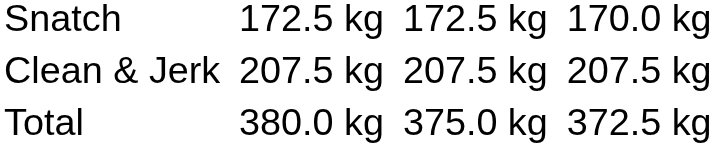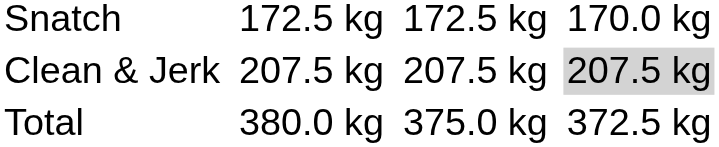Clean & Jerk | column 4: no background -> lightgrey background
